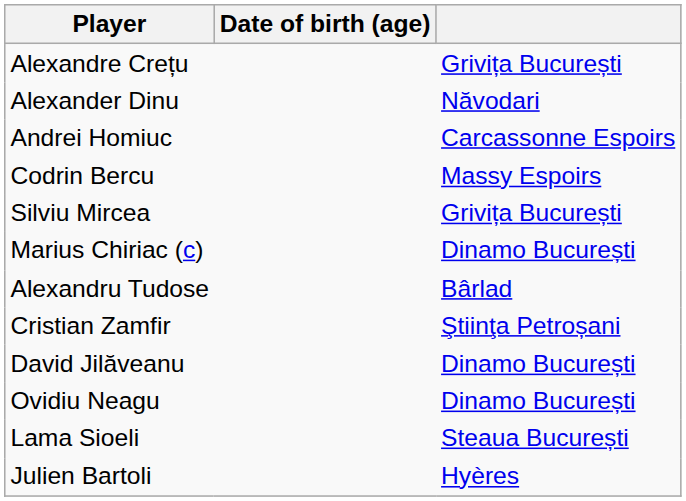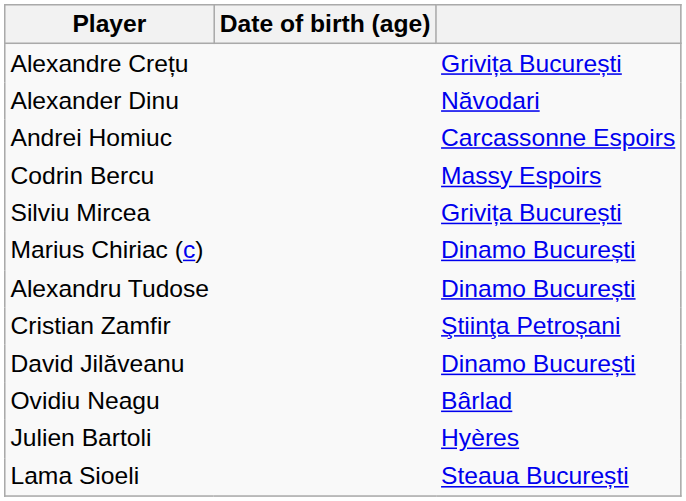Alexandru Tudose | column 3: Bârlad -> Dinamo București
Ovidiu Neagu | column 3: Dinamo București -> Bârlad
rows swapped: Lama Sioeli <-> Julien Bartoli
